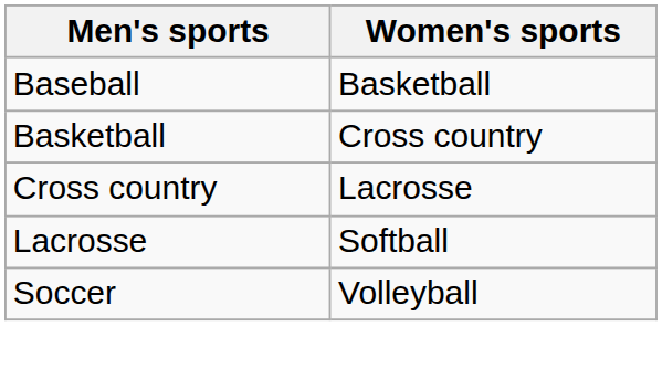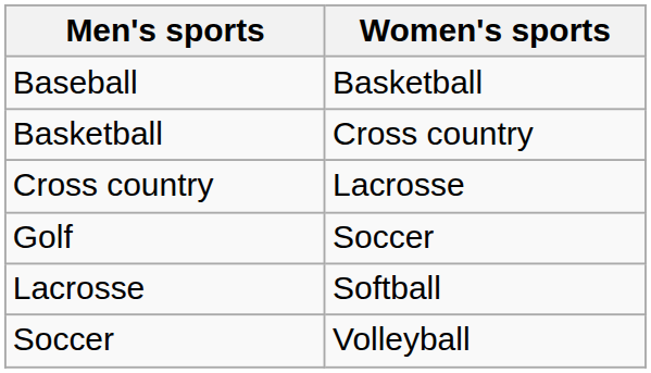+ row: Golf | Soccer
